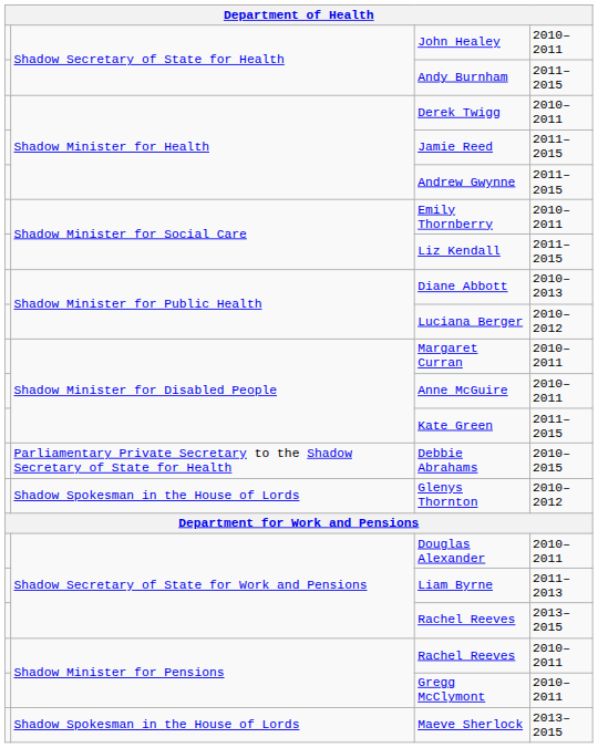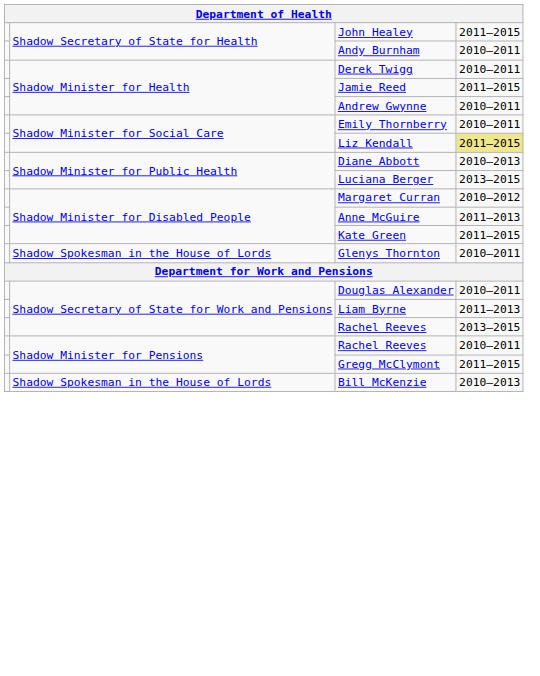John Healey | column 4: 2010–2011 -> 2011–2015
Andy Burnham | column 4: 2011–2015 -> 2010–2011
Andrew Gwynne | column 4: 2011–2015 -> 2010–2011
Liz Kendall | column 4: no background -> khaki background
Luciana Berger | column 4: 2010–2012 -> 2013–2015
Margaret Curran | column 4: 2010–2011 -> 2010–2012
Anne McGuire | column 4: 2010–2011 -> 2011–2013
- row: Parliamentary Private Secretary to the Shadow Secretary of State for Health | Debbie Abrahams | 2010–2015
Glenys Thornton | column 4: 2010–2012 -> 2010–2011
Gregg McClymont | column 4: 2010–2011 -> 2011–2015
- row: Shadow Spokesman in the House of Lords | Maeve Sherlock | 2013–2015
+ row: Shadow Spokesman in the House of Lords | Bill McKenzie | 2010–2013
